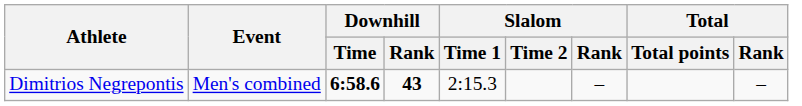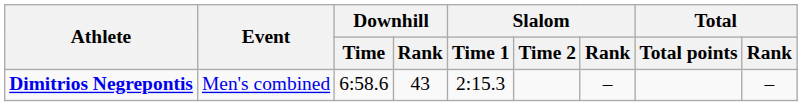row 3 | Athlete: normal -> bold
row 3 | Downhill / Time: bold -> normal
row 3 | Downhill / Rank: bold -> normal
